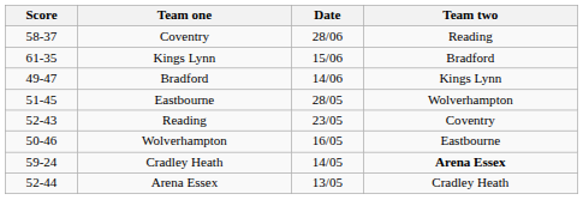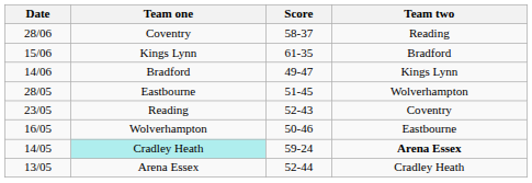columns swapped: Date <-> Score
row 8 | Team one: no background -> paleturquoise background
